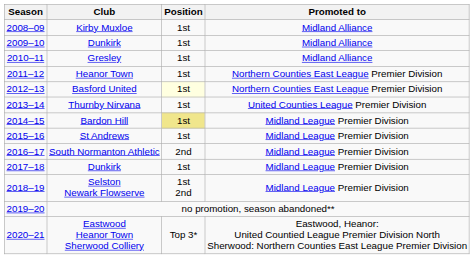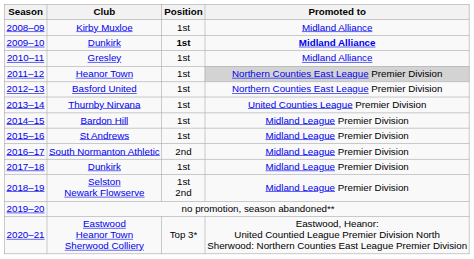2009–10 / Dunkirk | Position: normal -> bold
2009–10 / Dunkirk | Promoted to: normal -> bold
Heanor Town | Promoted to: no background -> lightgrey background
Basford United | Position: lightyellow background -> no background
Bardon Hill | Position: khaki background -> no background
